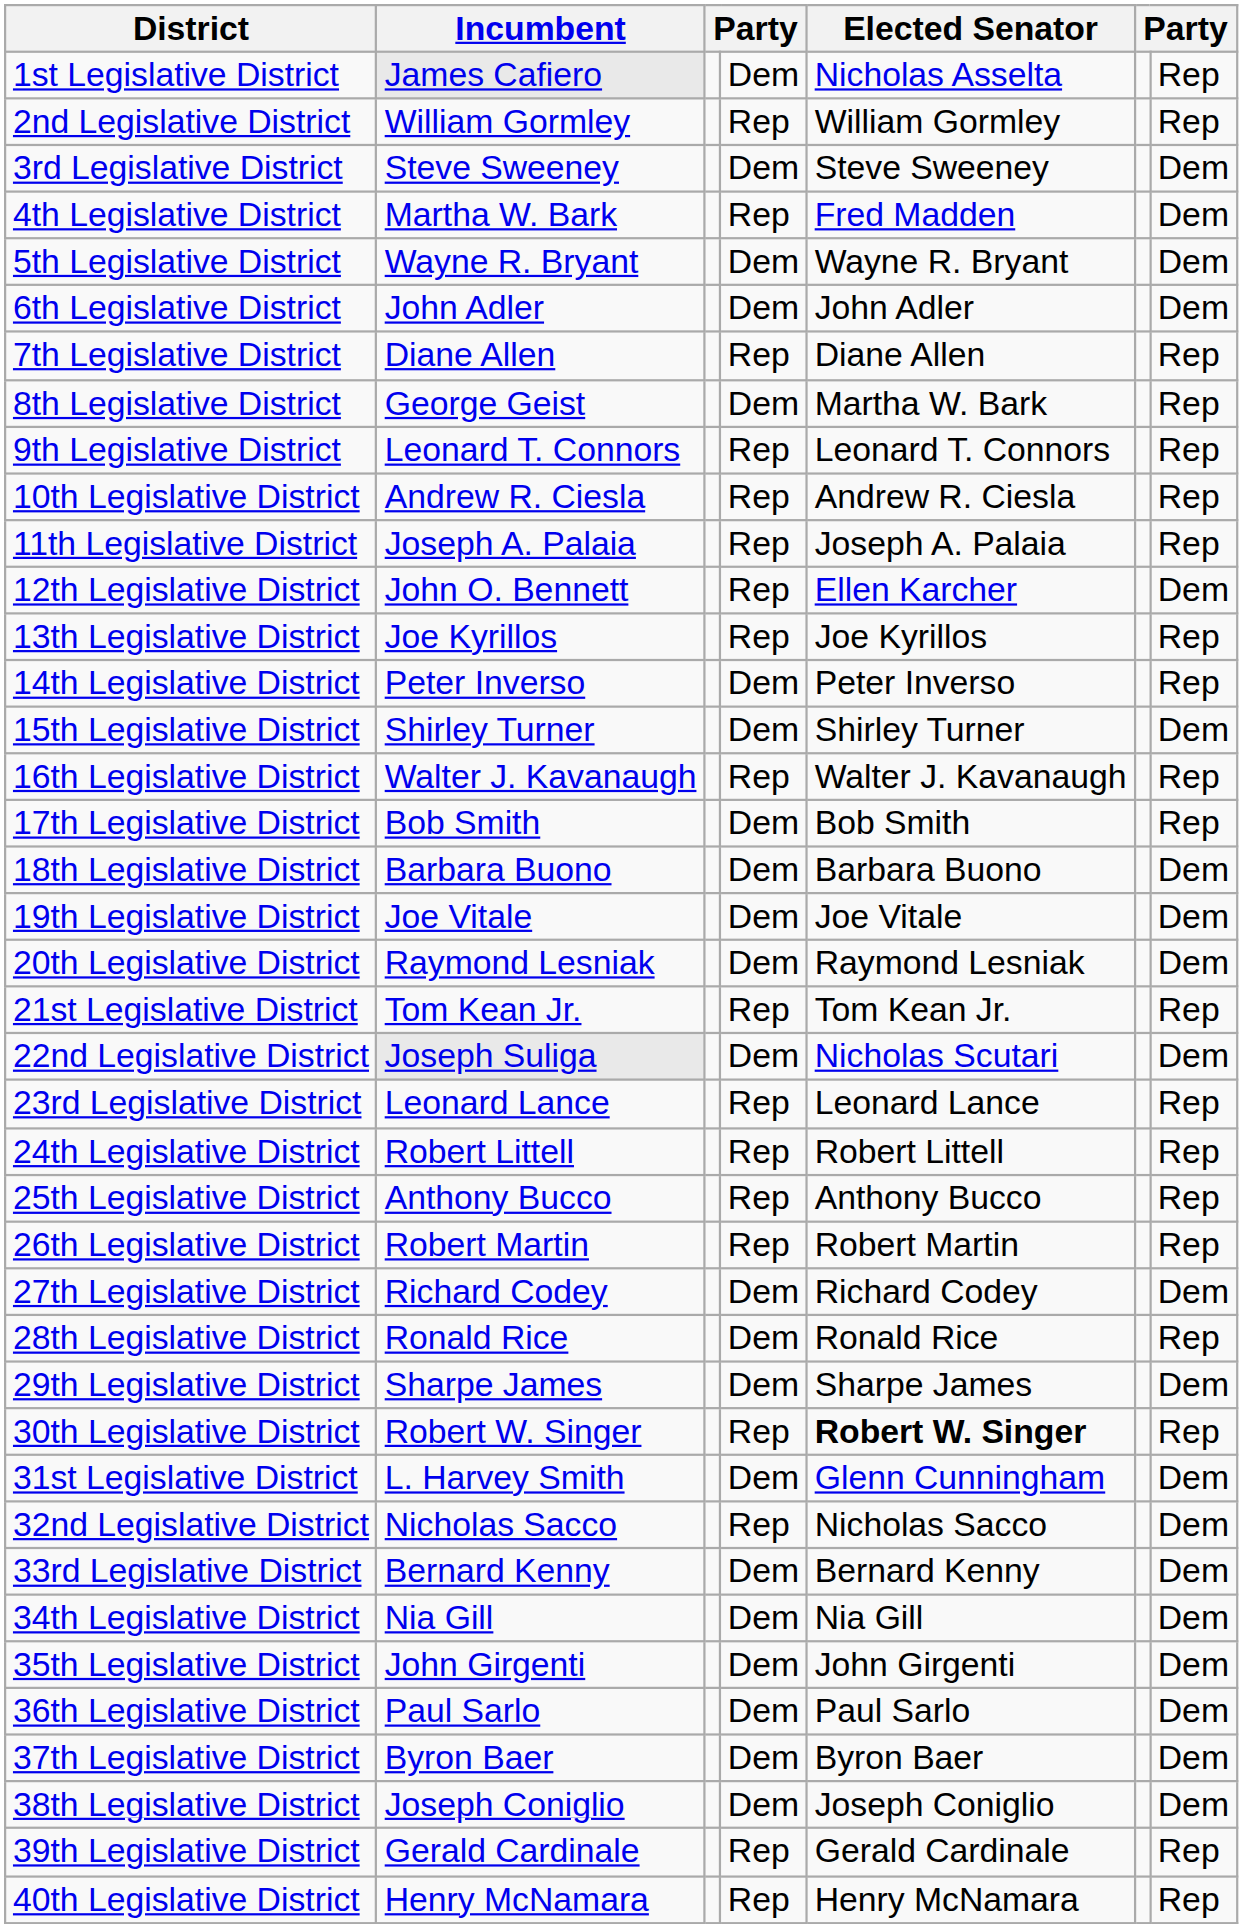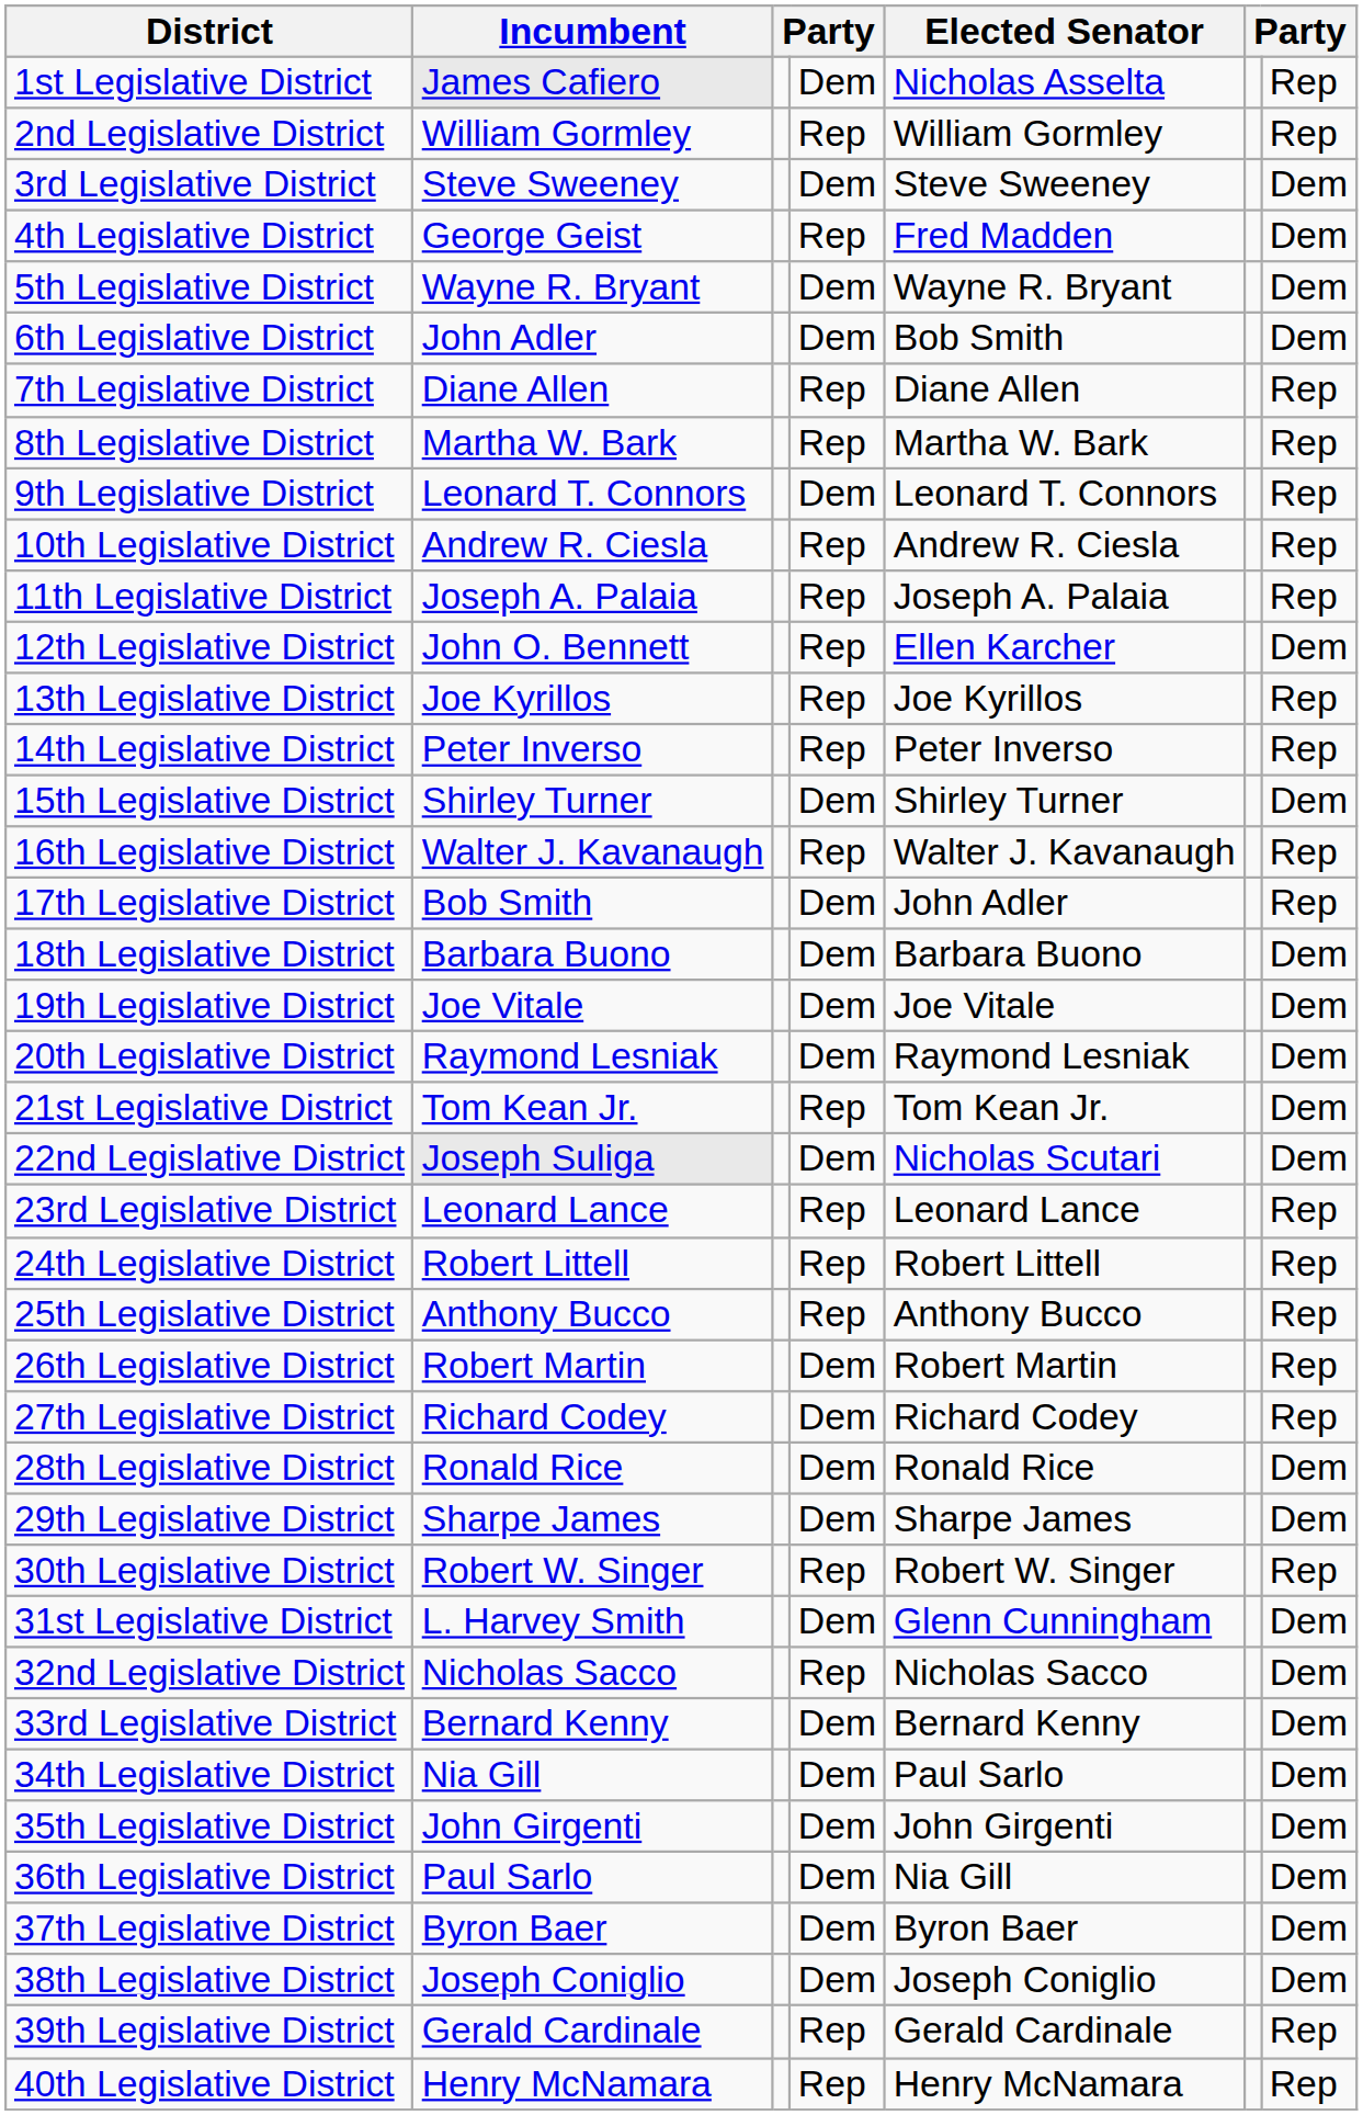4th Legislative District | Incumbent: Martha W. Bark -> George Geist
6th Legislative District | Elected Senator: John Adler -> Bob Smith
8th Legislative District | Incumbent: George Geist -> Martha W. Bark
8th Legislative District | column 4: Dem -> Rep
9th Legislative District | column 4: Rep -> Dem
14th Legislative District | column 4: Dem -> Rep
17th Legislative District | Elected Senator: Bob Smith -> John Adler
21st Legislative District | column 7: Rep -> Dem
26th Legislative District | column 4: Rep -> Dem
27th Legislative District | column 7: Dem -> Rep
28th Legislative District | column 7: Rep -> Dem
30th Legislative District | Elected Senator: bold -> normal
34th Legislative District | Elected Senator: Nia Gill -> Paul Sarlo
36th Legislative District | Elected Senator: Paul Sarlo -> Nia Gill
